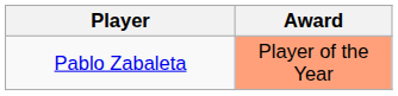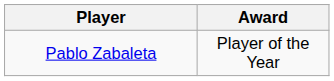Pablo Zabaleta | Award: lightsalmon background -> no background
